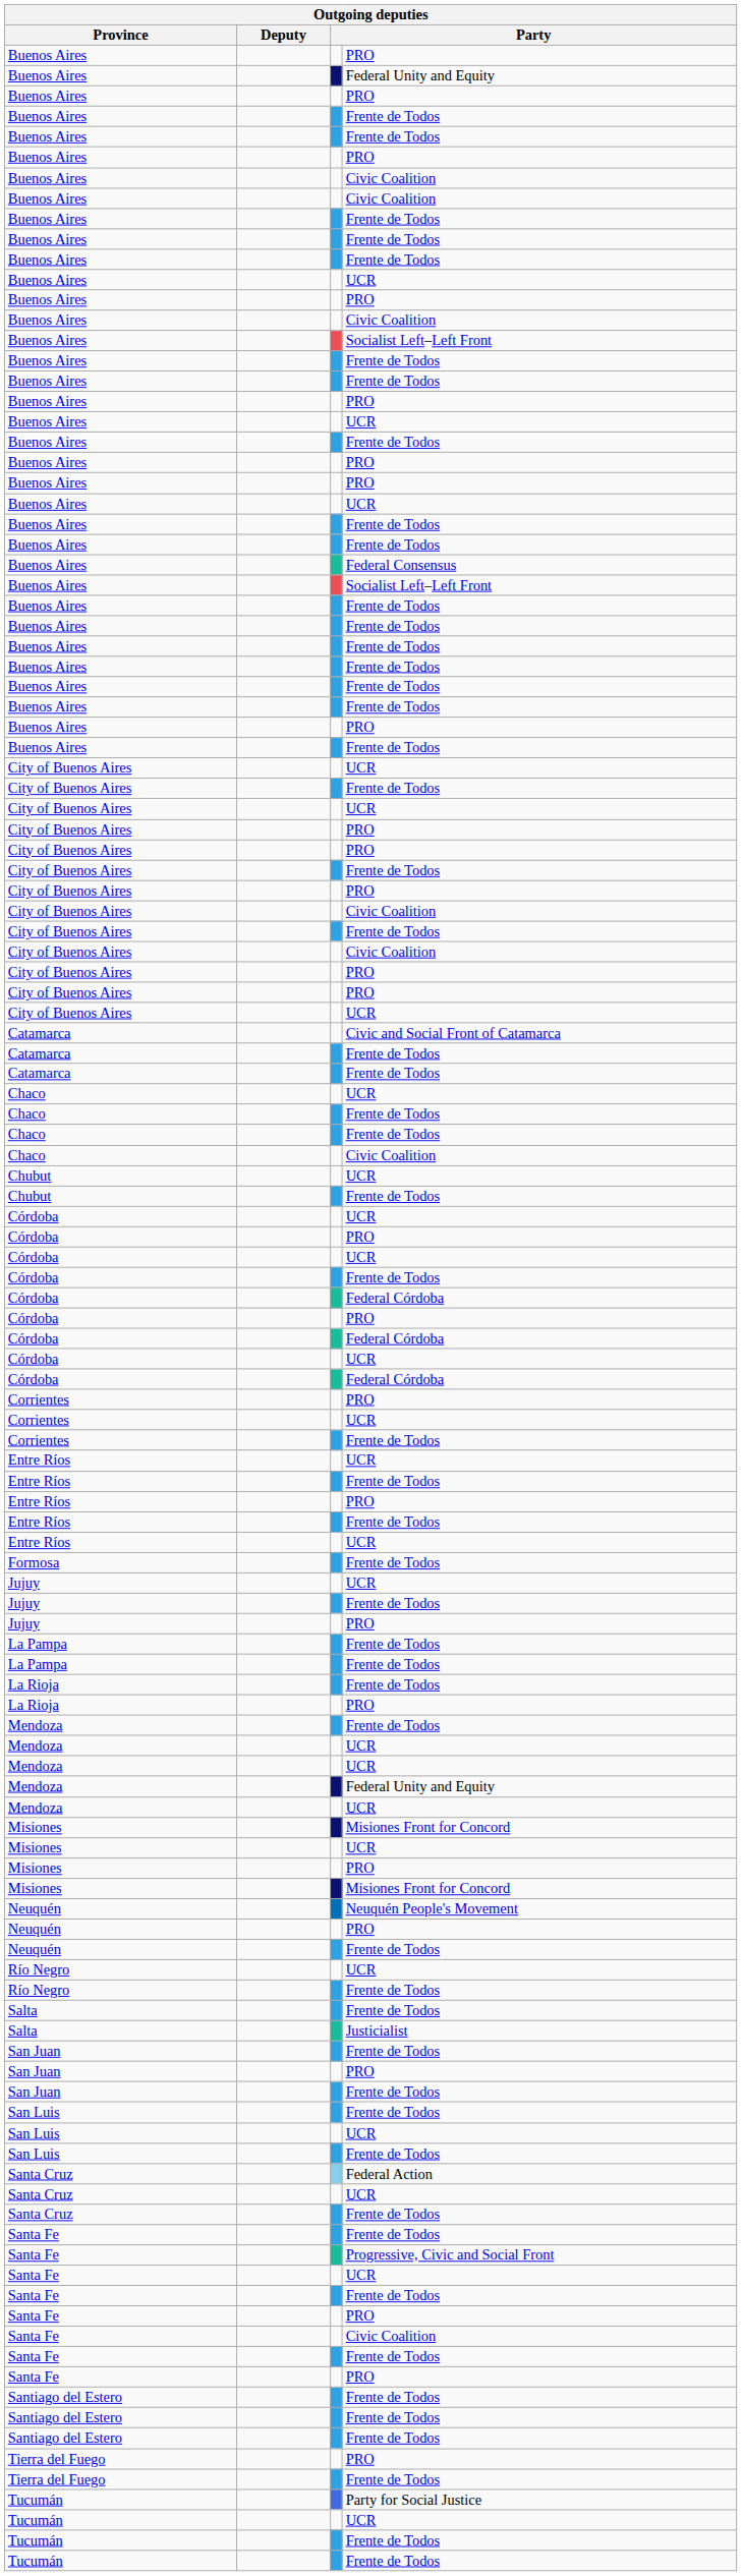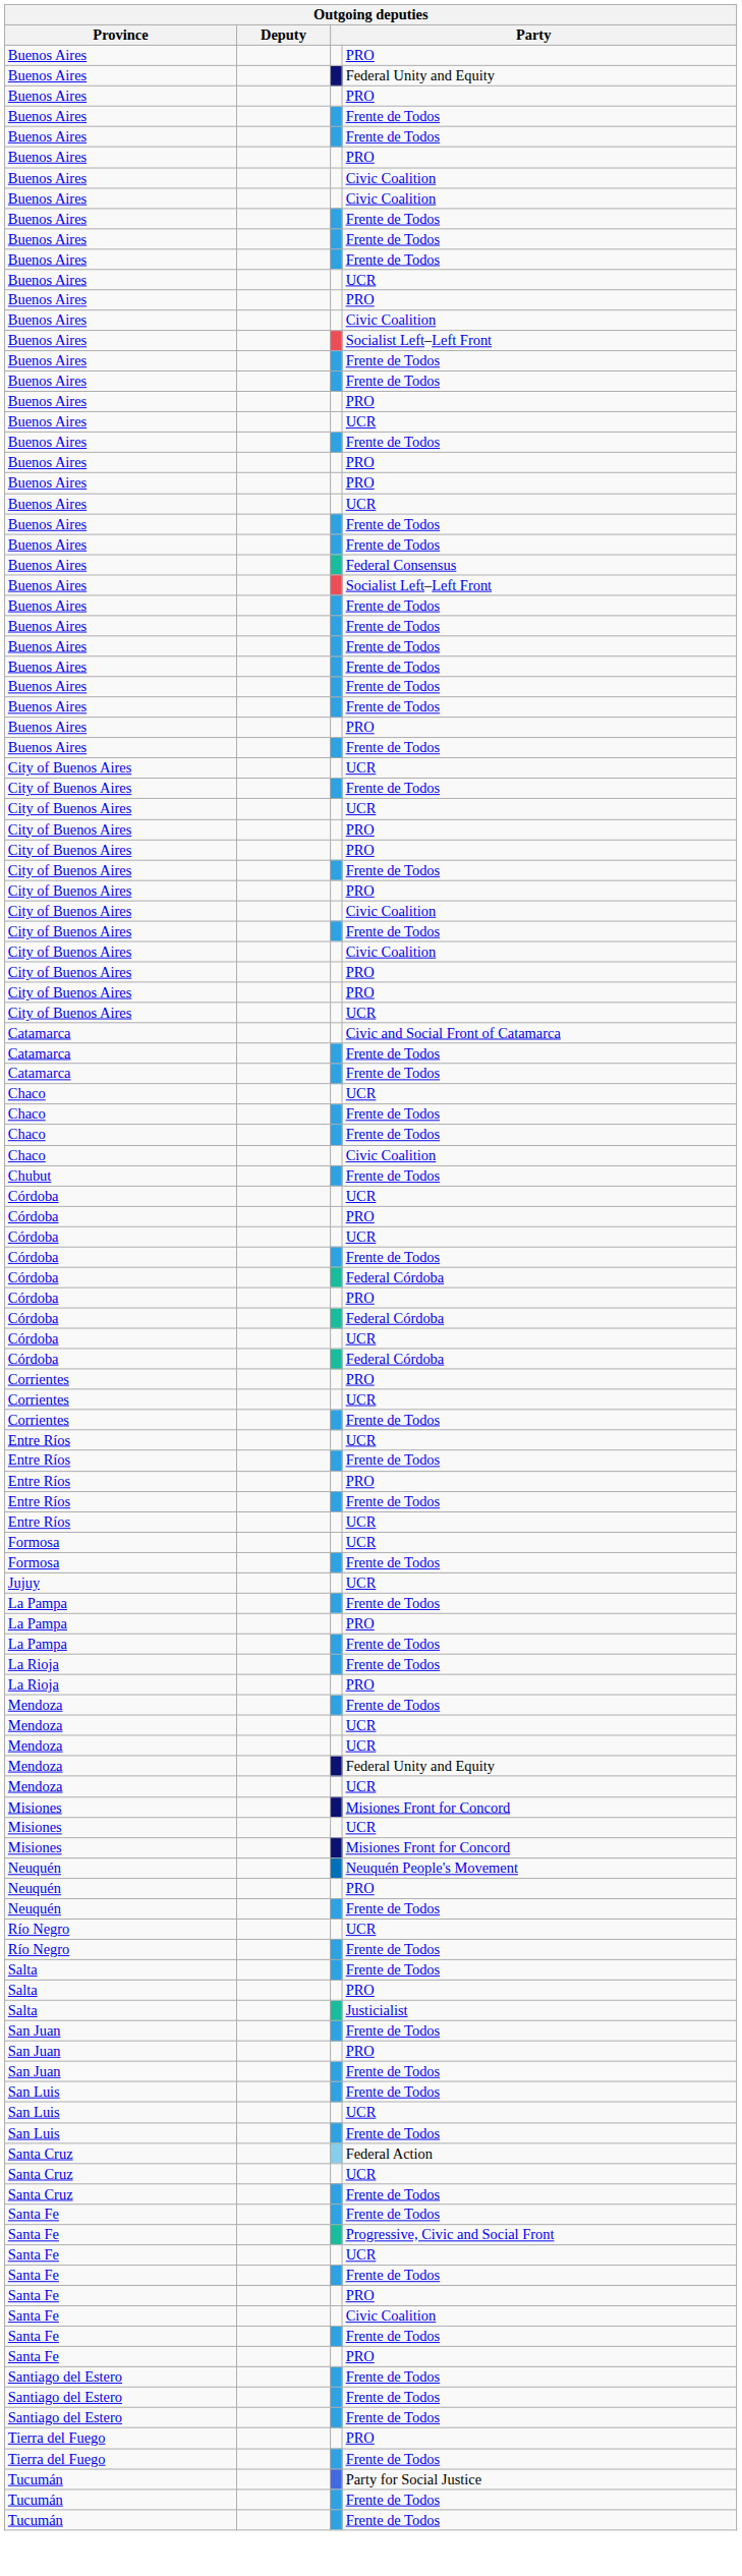- row: Chubut | UCR
+ row: Formosa | UCR
- row: Jujuy | Frente de Todos
- row: Jujuy | PRO
+ row: La Pampa | PRO
- row: Misiones | PRO
+ row: Salta | PRO
- row: Tucumán | UCR
